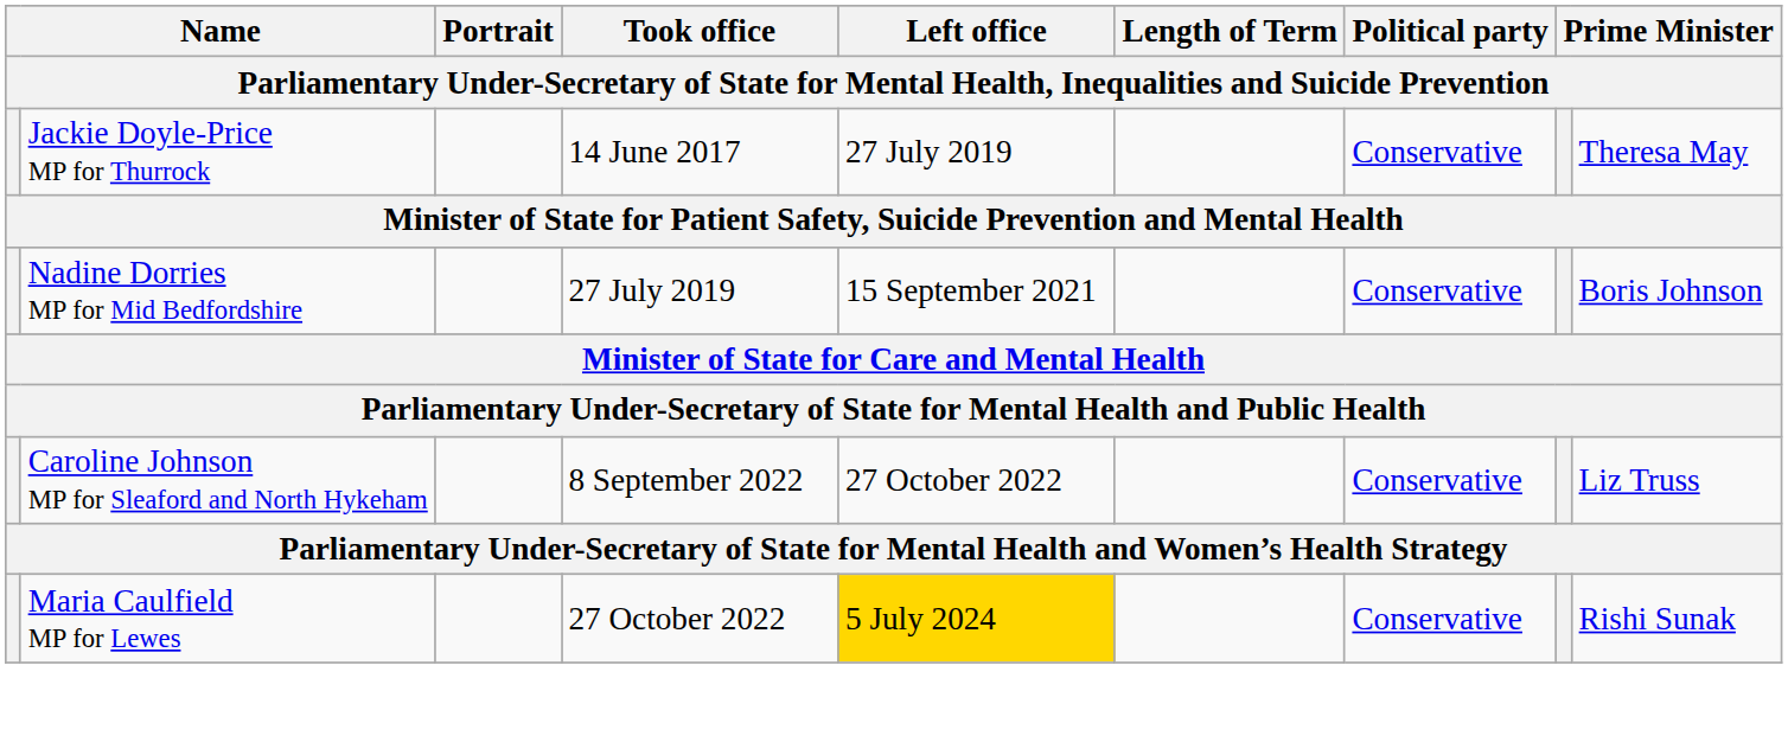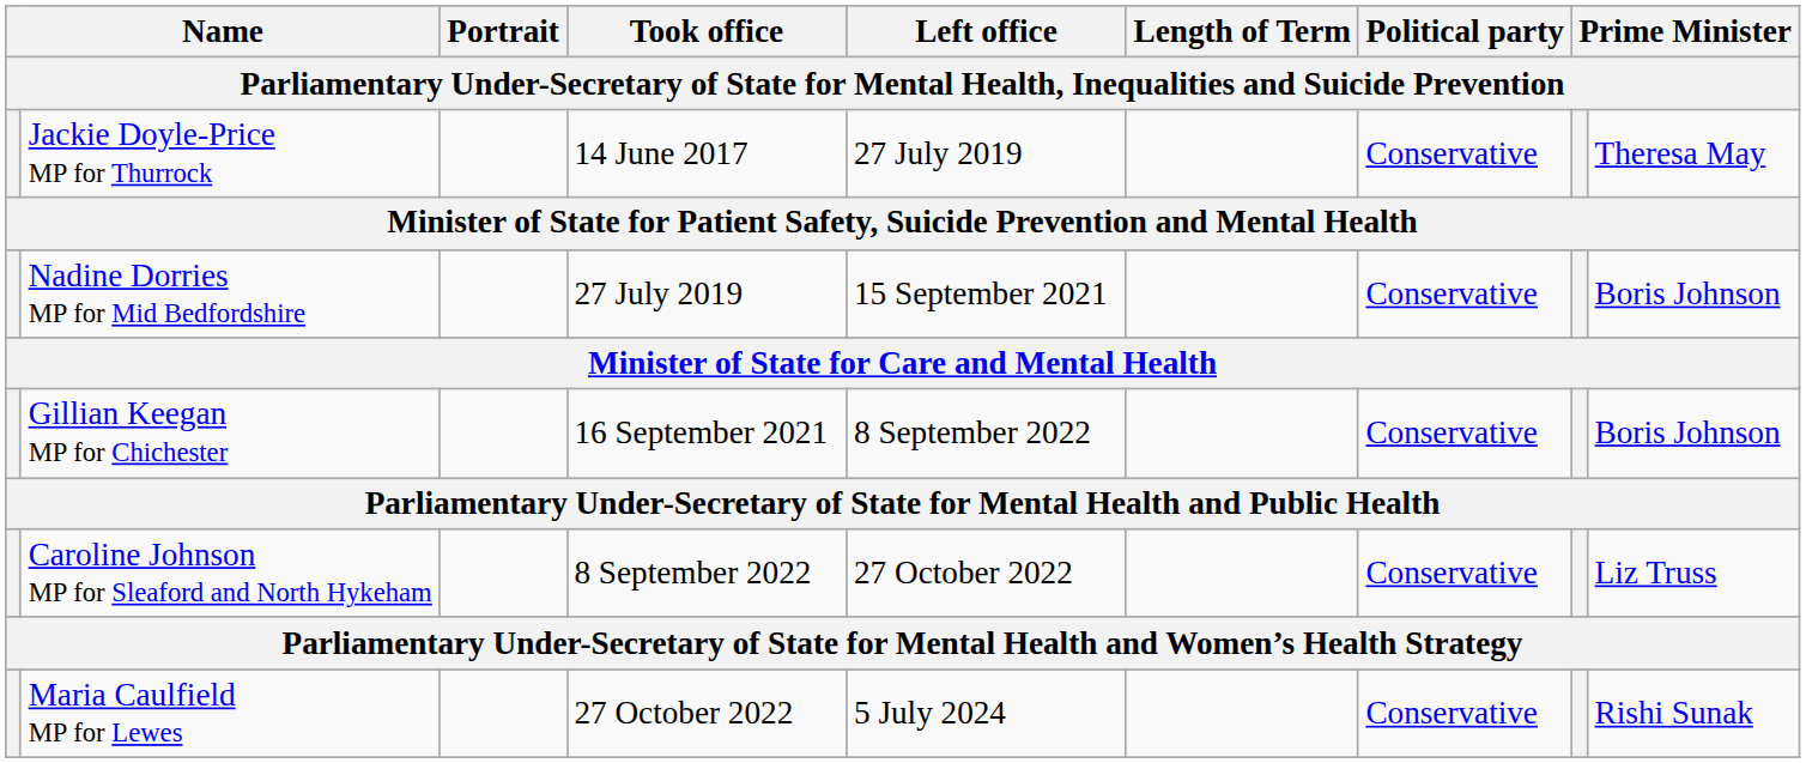+ row: Gillian Keegan MP for Chichester | 16 September 2021 | 8 September 2022 | Conservative | Boris Johnson
Maria Caulfield MP for Lewes | Left office: gold background -> no background
